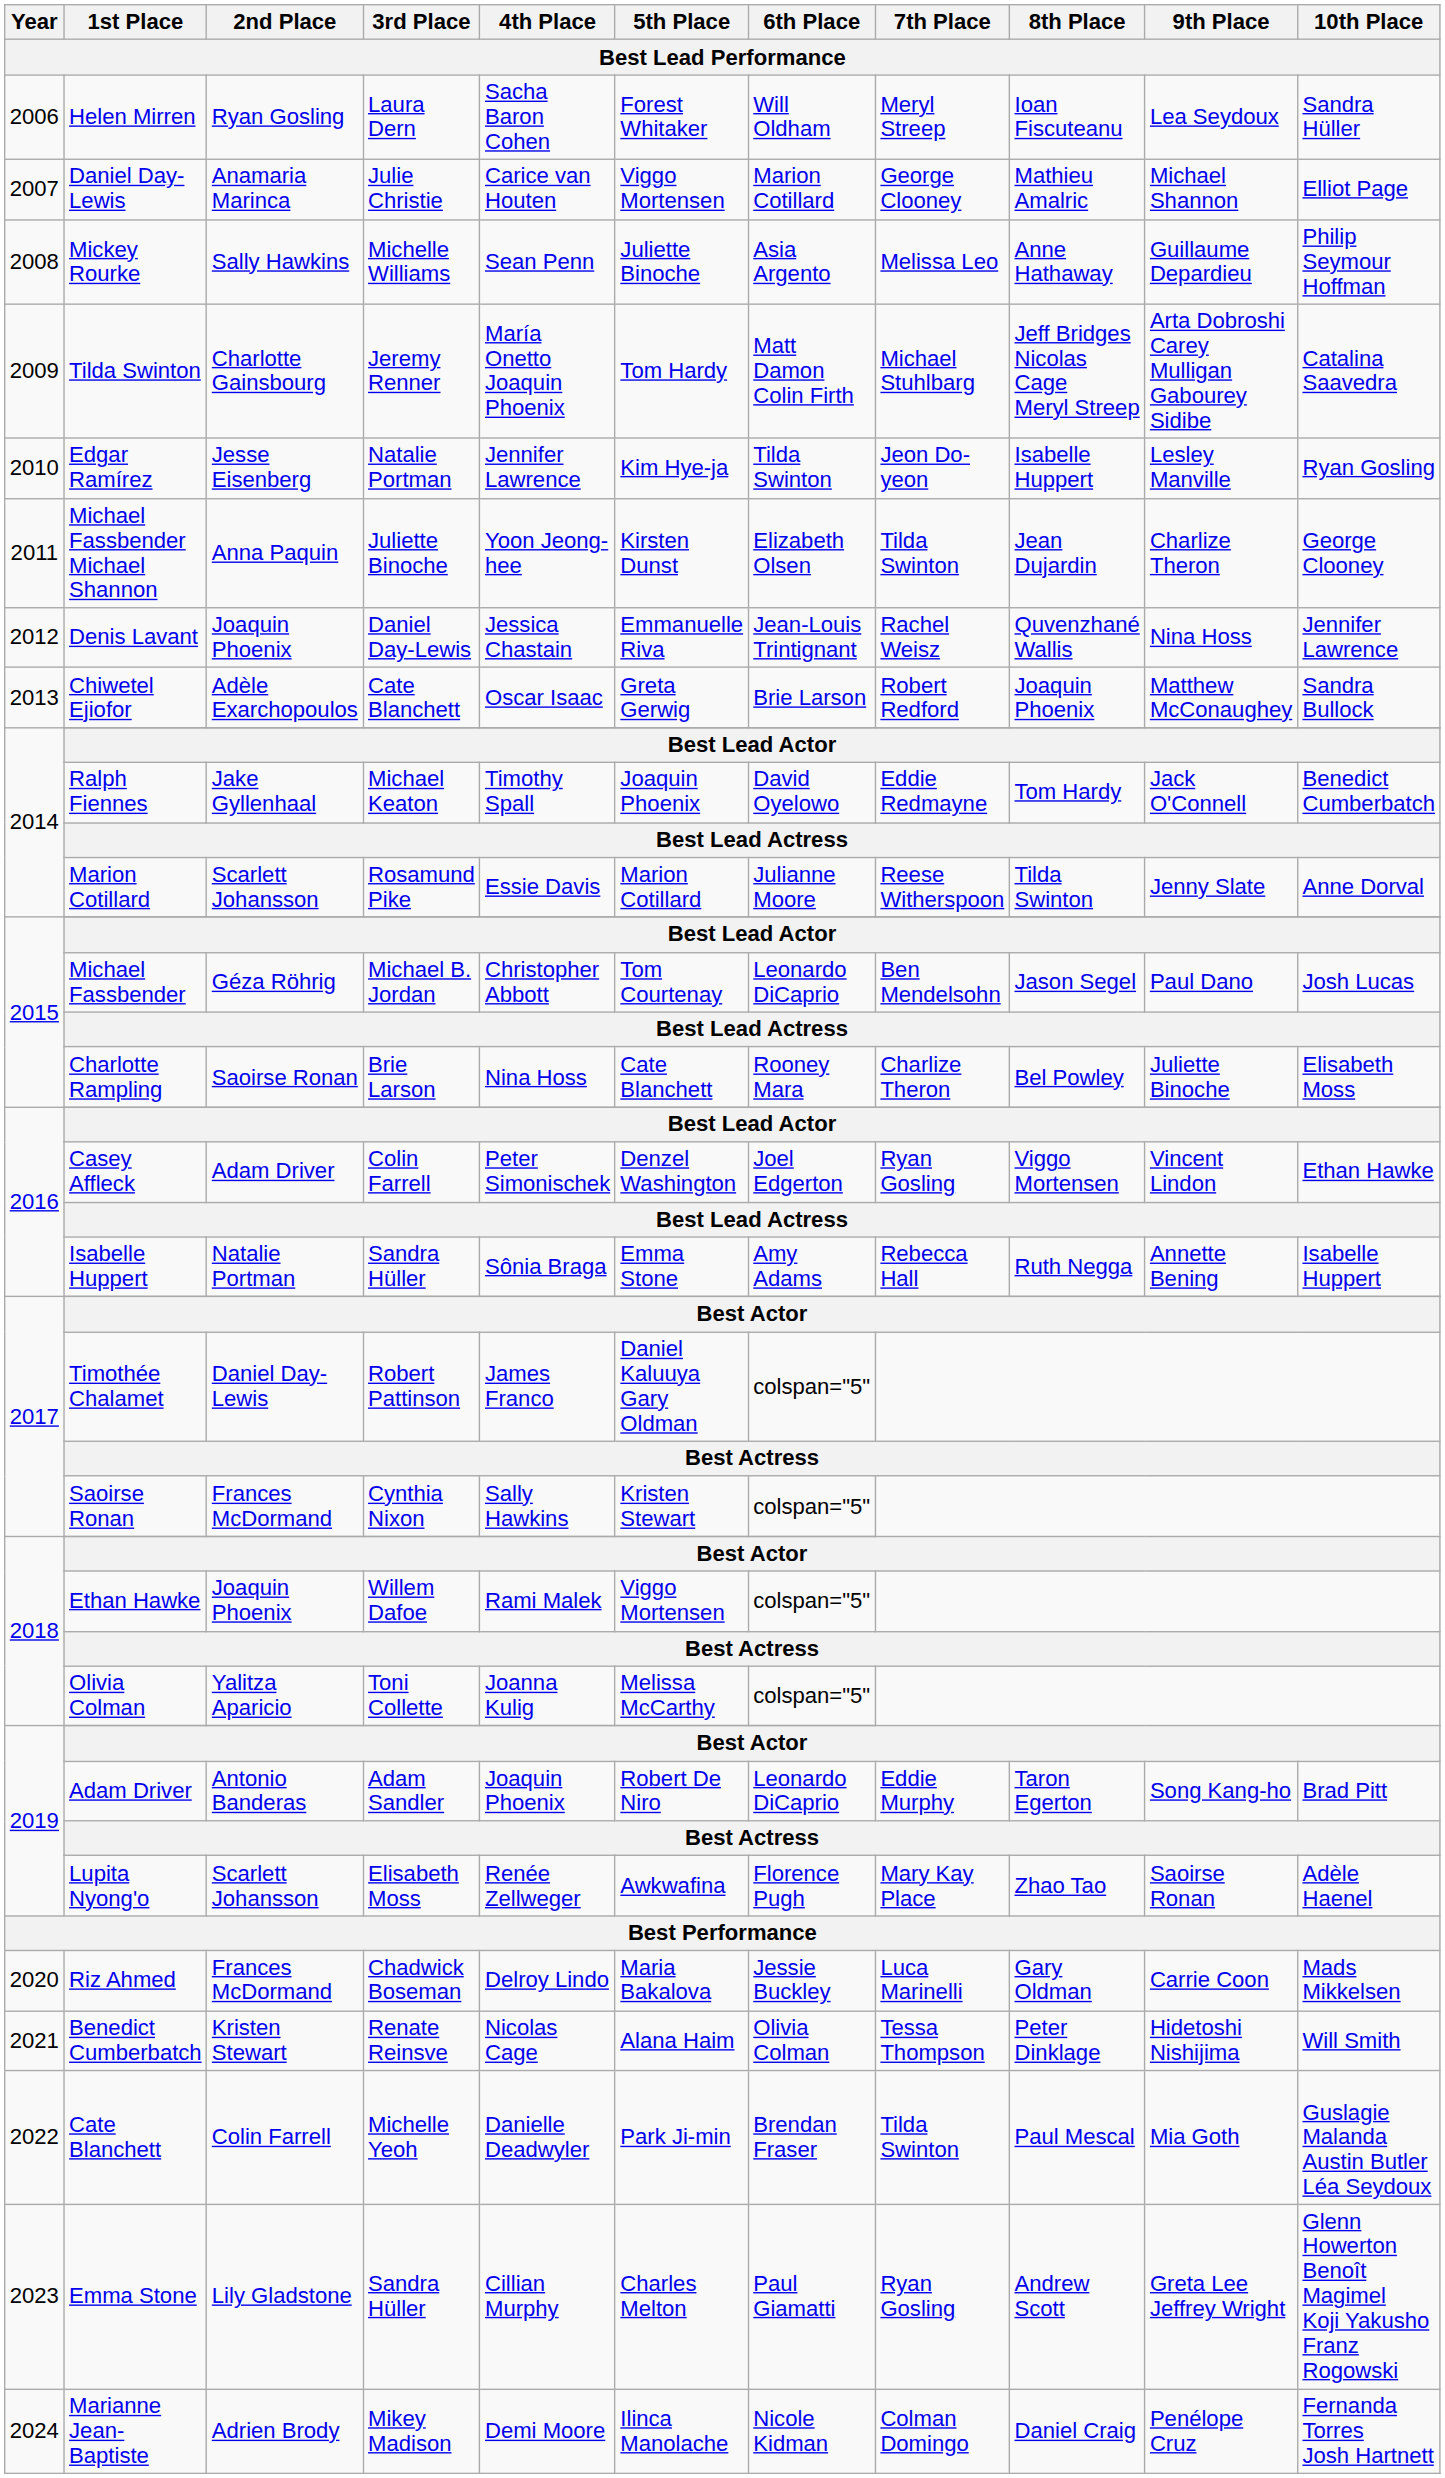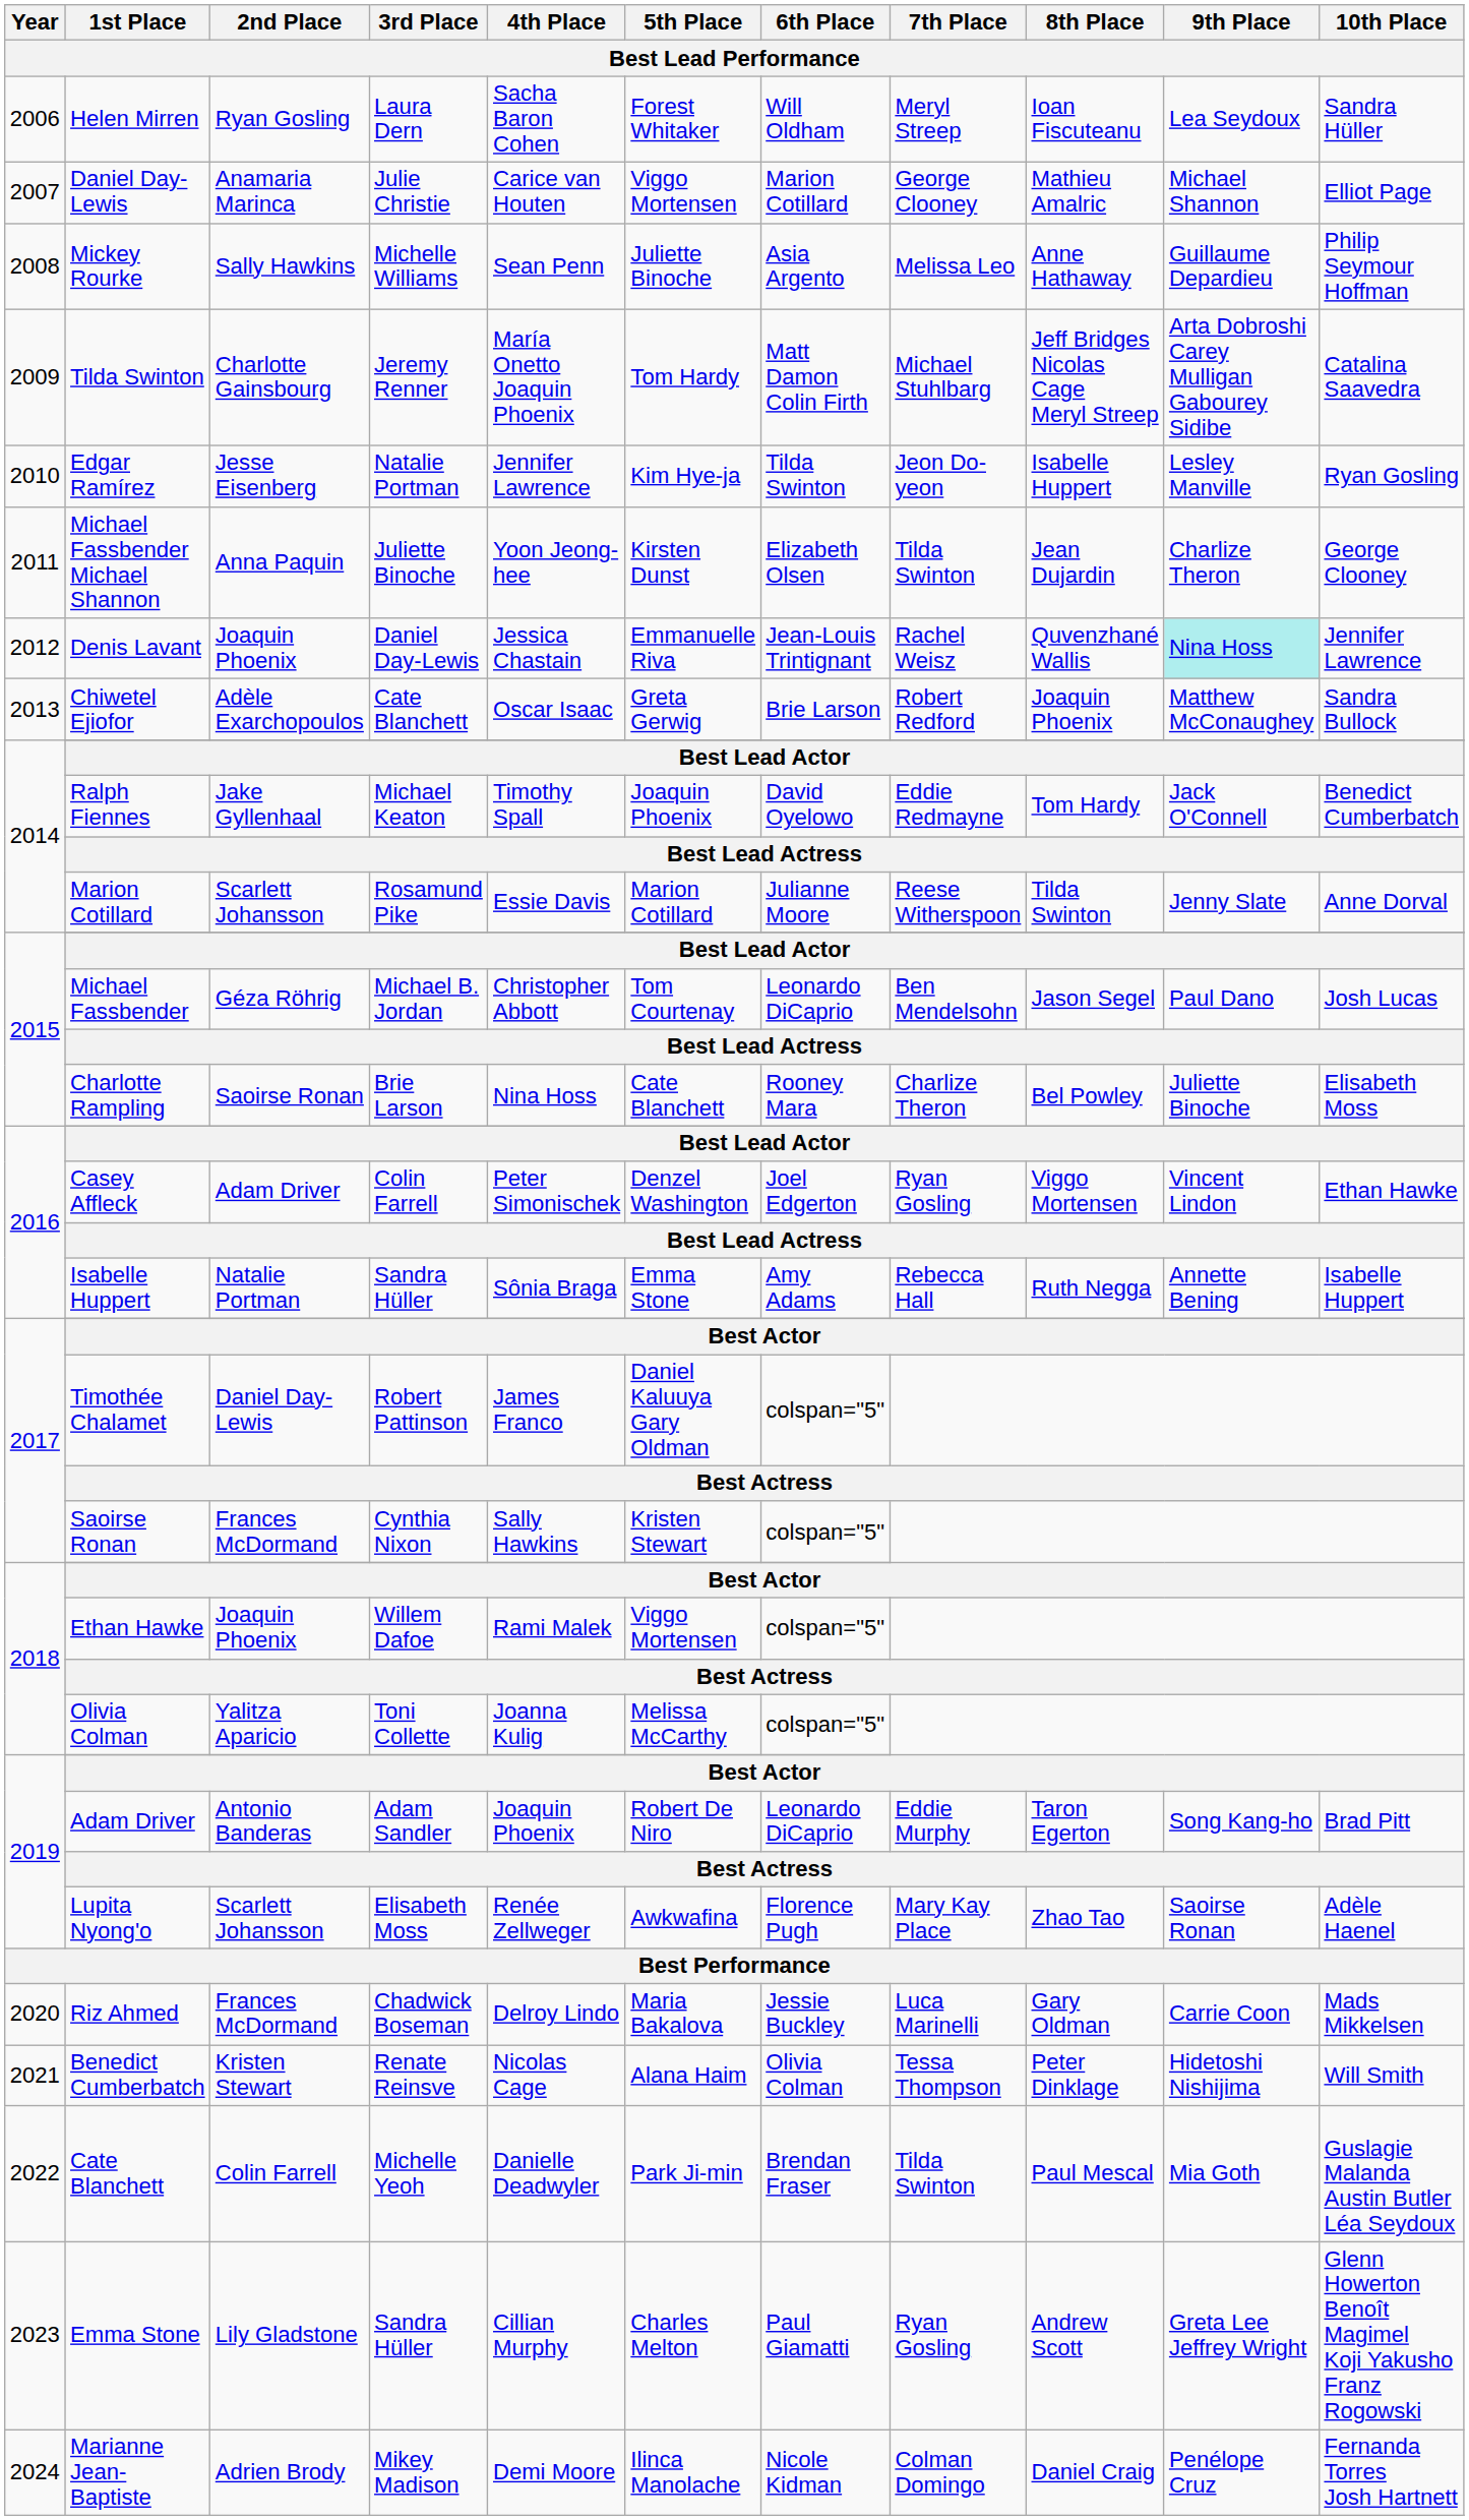Denis Lavant | 9th Place: no background -> paleturquoise background
